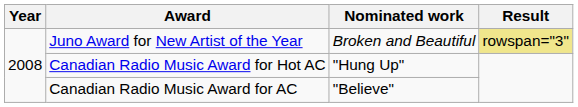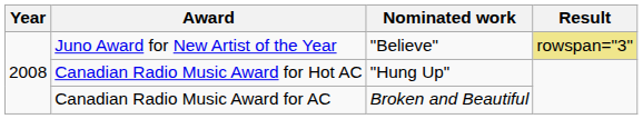Juno Award for New Artist of the Year | Nominated work: Broken and Beautiful -> "Believe"
Canadian Radio Music Award for AC | Nominated work: "Believe" -> Broken and Beautiful
